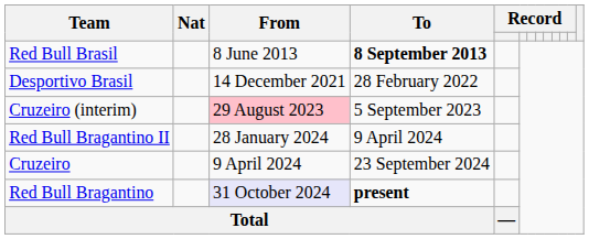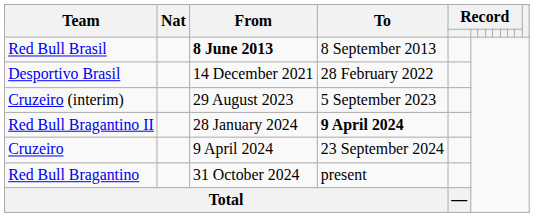Red Bull Brasil | From: normal -> bold
Red Bull Brasil | To: bold -> normal
Cruzeiro (interim) | From: pink background -> no background
Red Bull Bragantino II | To: normal -> bold
Red Bull Bragantino | From: lavender background -> no background
Red Bull Bragantino | To: bold -> normal
